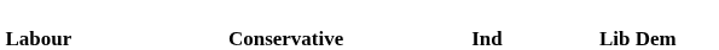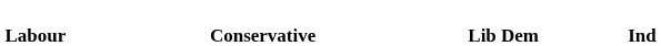columns swapped: 12 <-> 2
